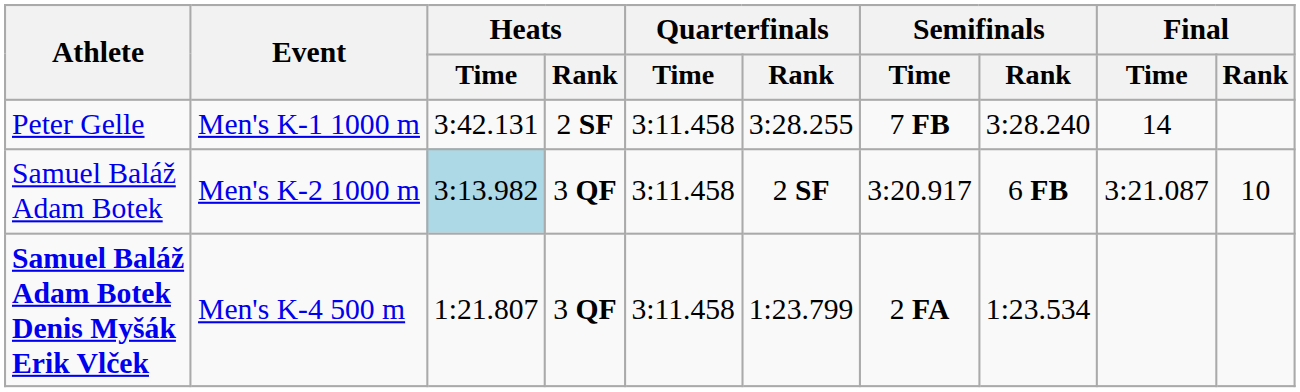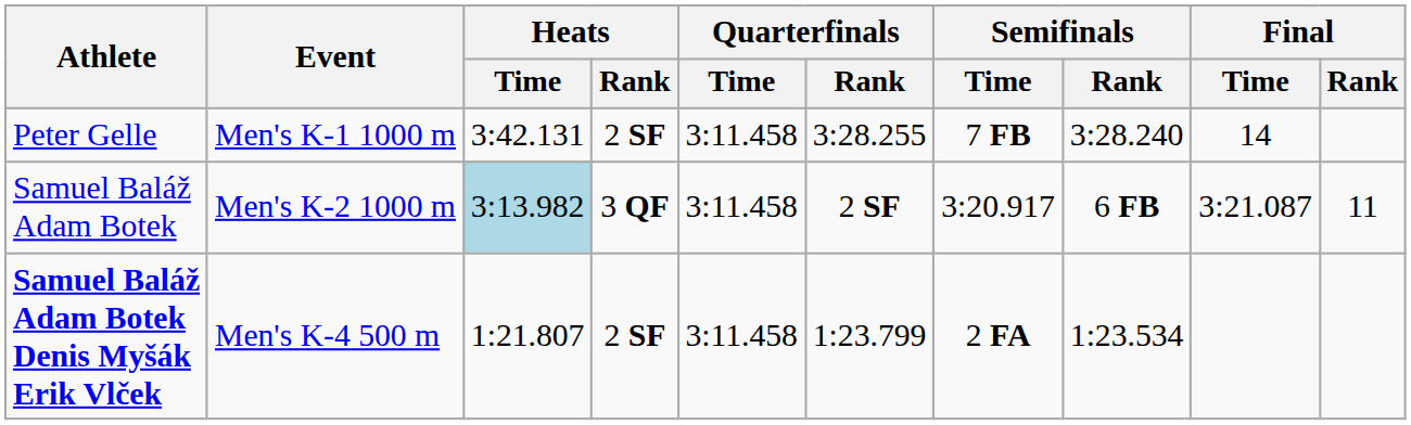Samuel Baláž Adam Botek | Final / Rank: 10 -> 11
Samuel Baláž Adam Botek Denis Myšák Erik Vlček | Heats / Rank: 3 QF -> 2 SF
